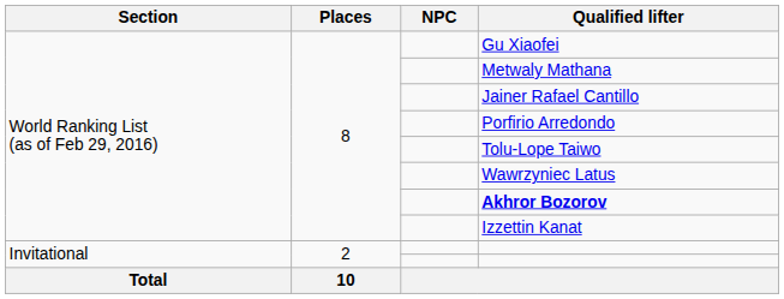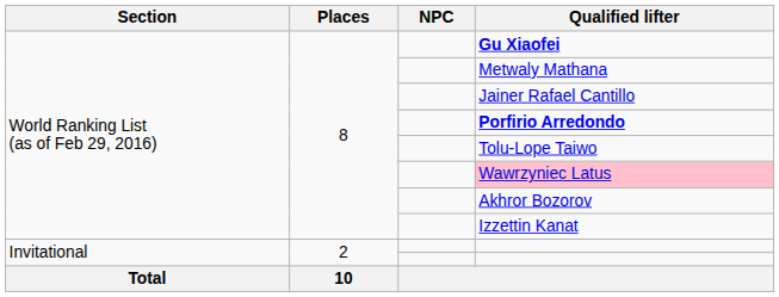Gu Xiaofei | Qualified lifter: normal -> bold
Porfirio Arredondo | Qualified lifter: normal -> bold
Wawrzyniec Latus | Qualified lifter: no background -> pink background
Akhror Bozorov | Qualified lifter: bold -> normal
